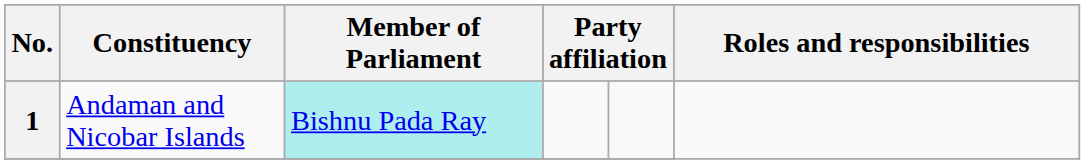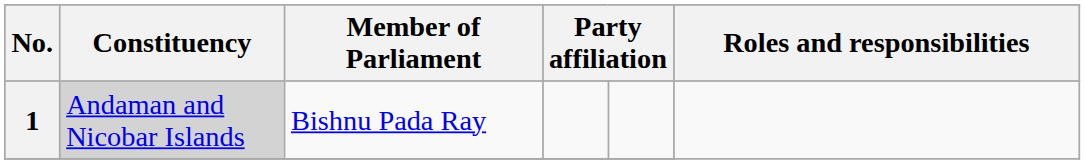1 | Constituency: no background -> lightgrey background
1 | Member of Parliament: paleturquoise background -> no background
